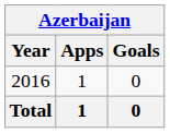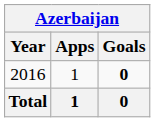2016 | Goals: normal -> bold
